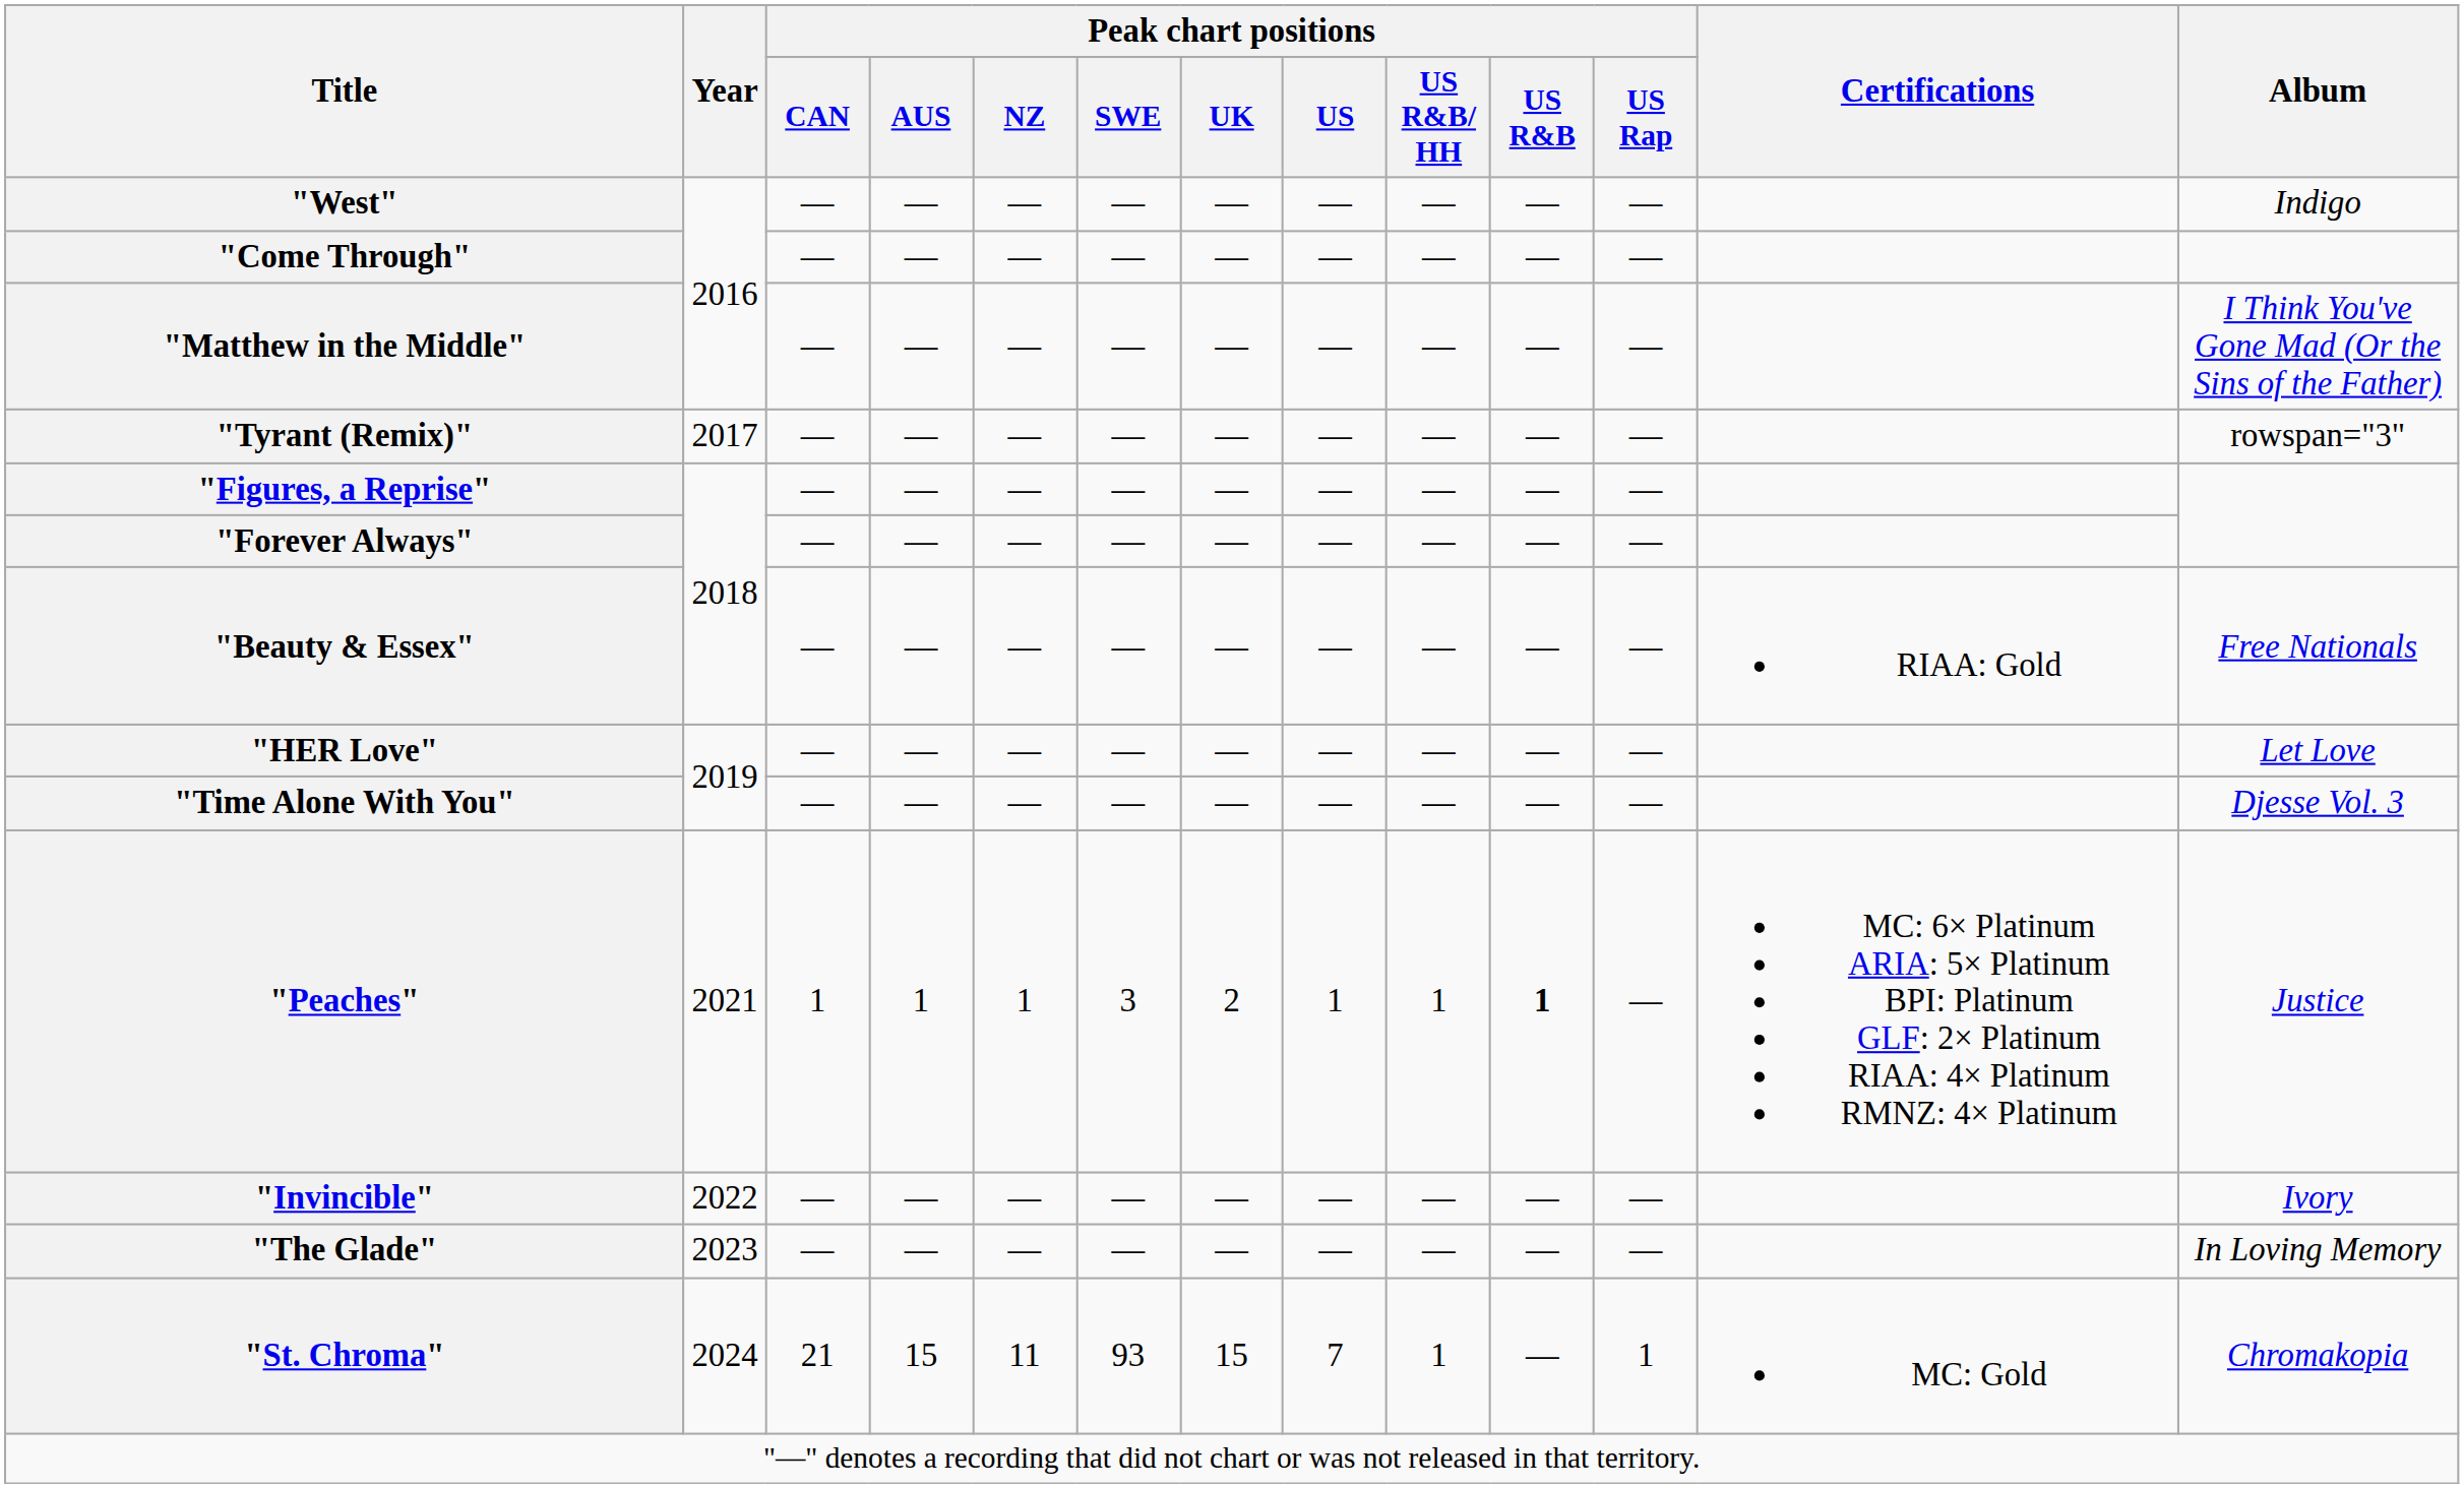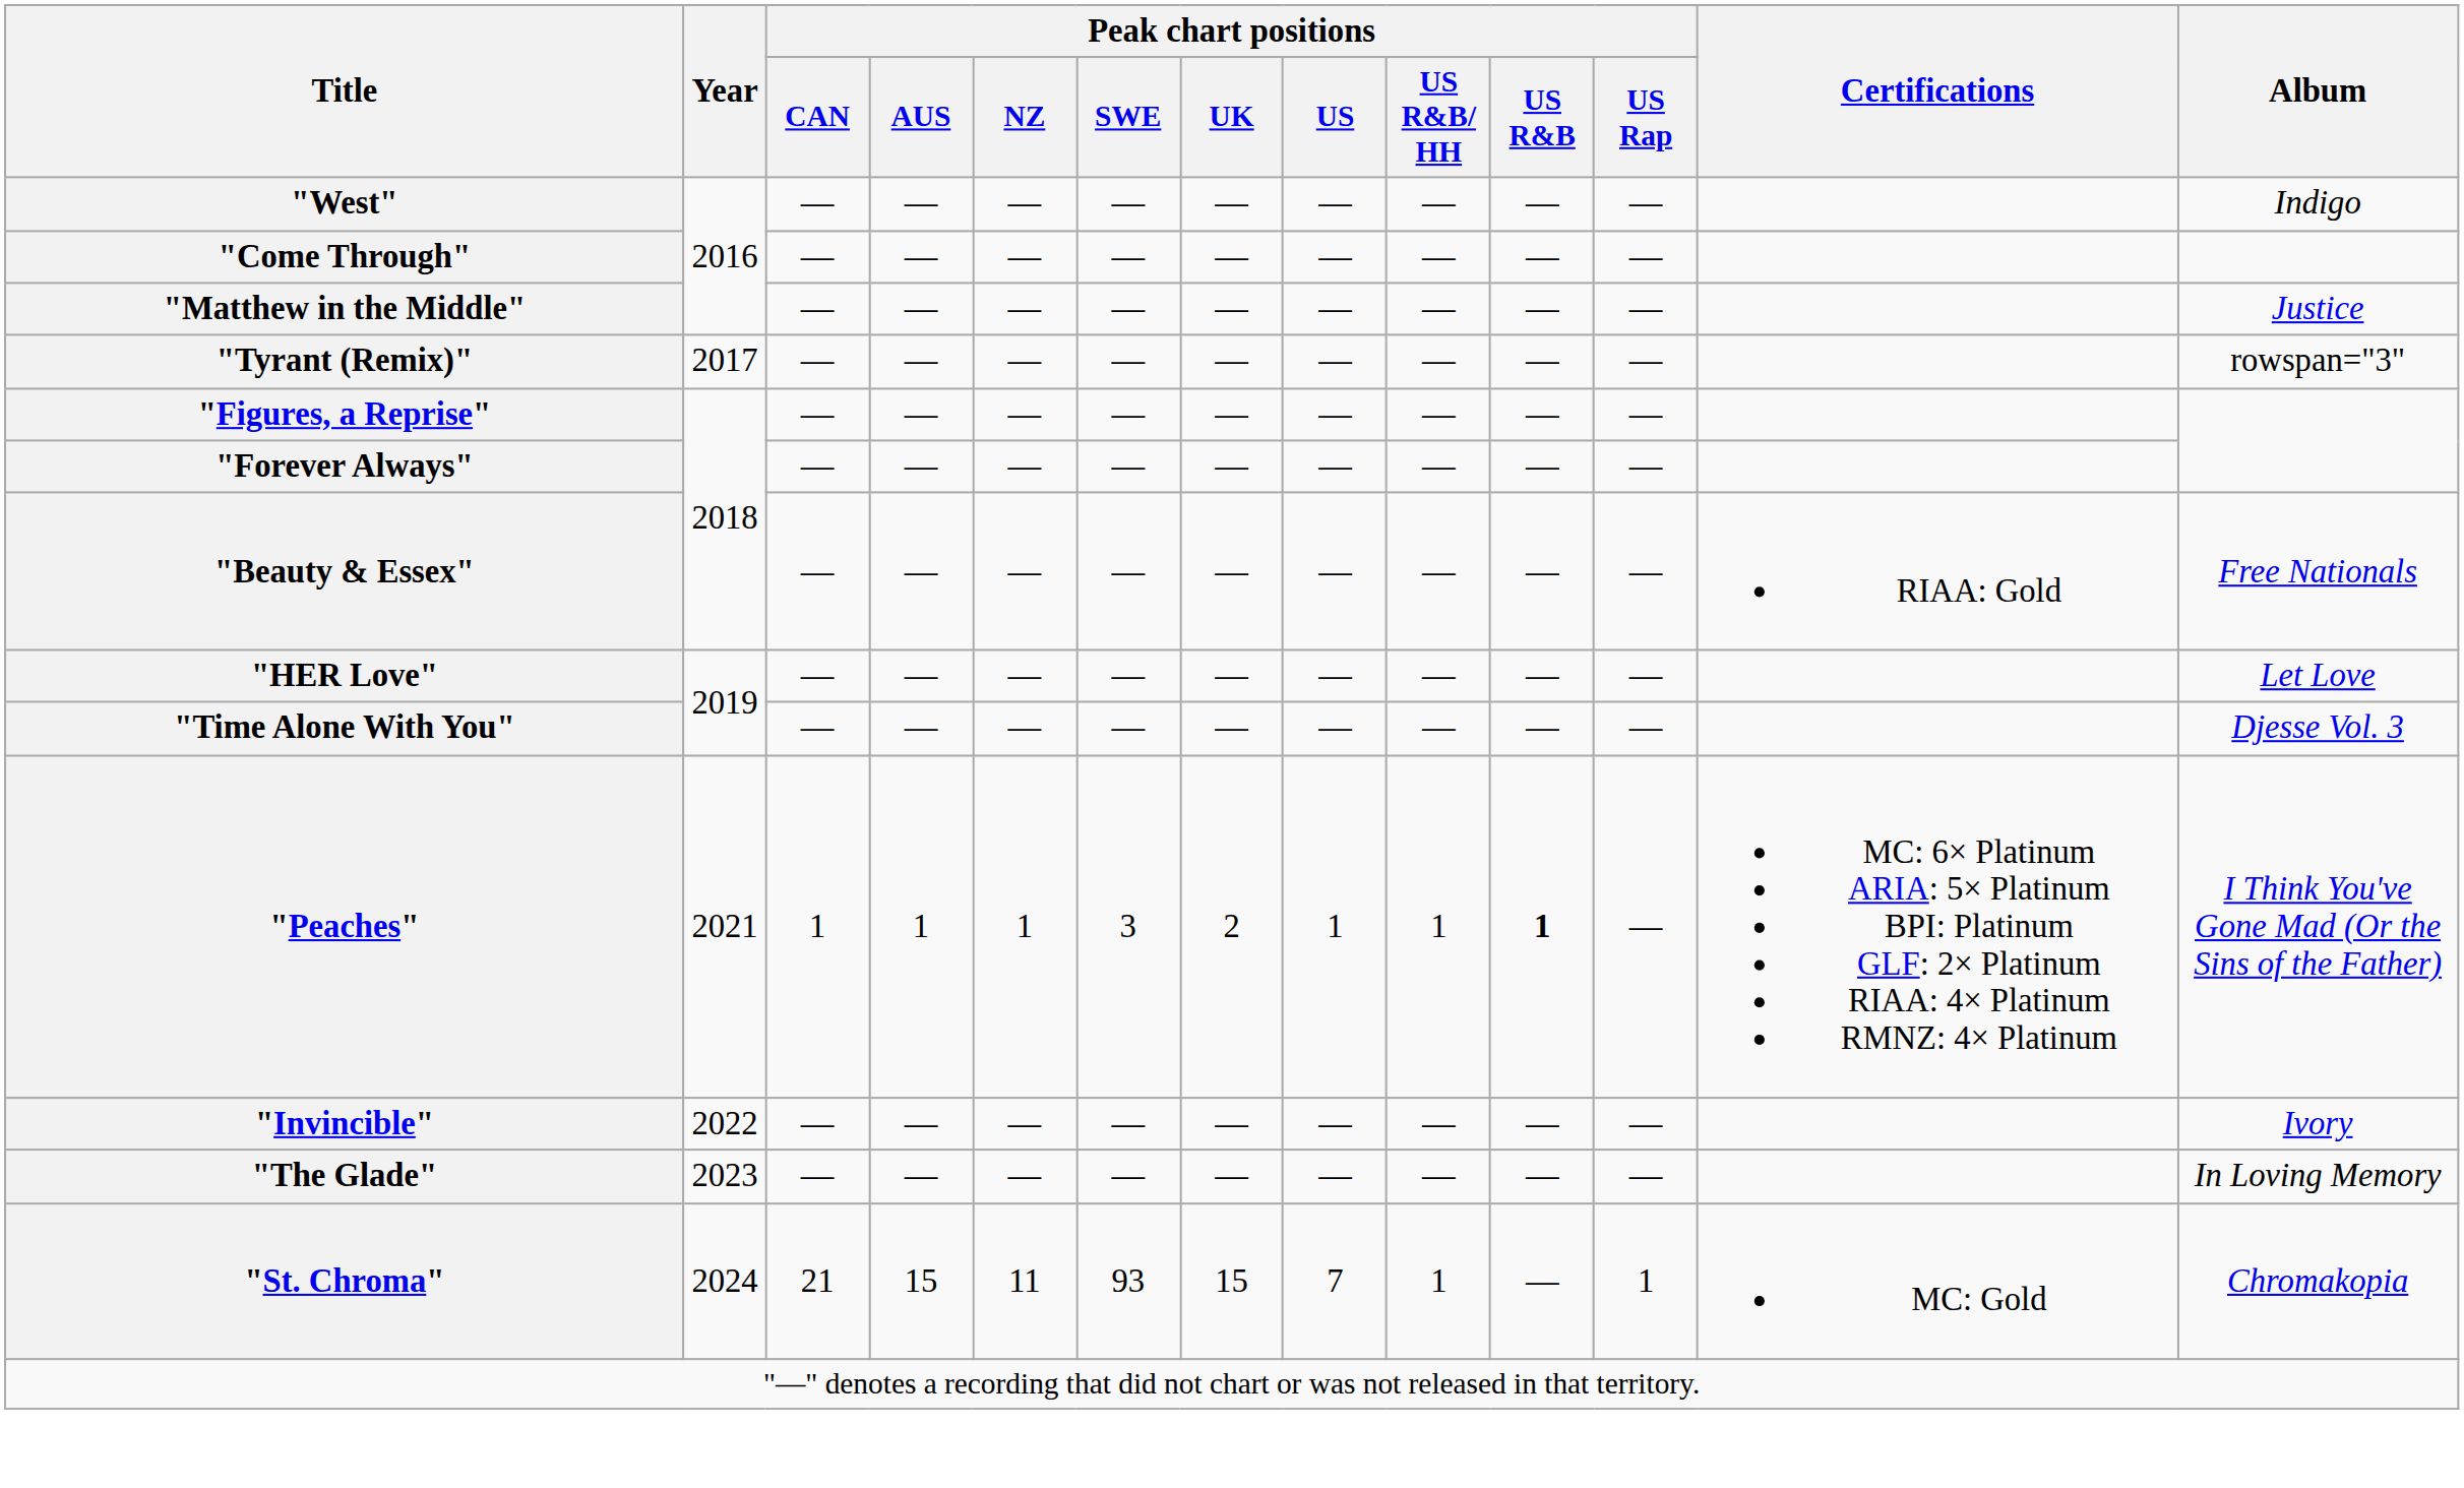"Matthew in the Middle" | Album: I Think You've Gone Mad (Or the Sins of the Father) -> Justice
"Peaches" | Album: Justice -> I Think You've Gone Mad (Or the Sins of the Father)
